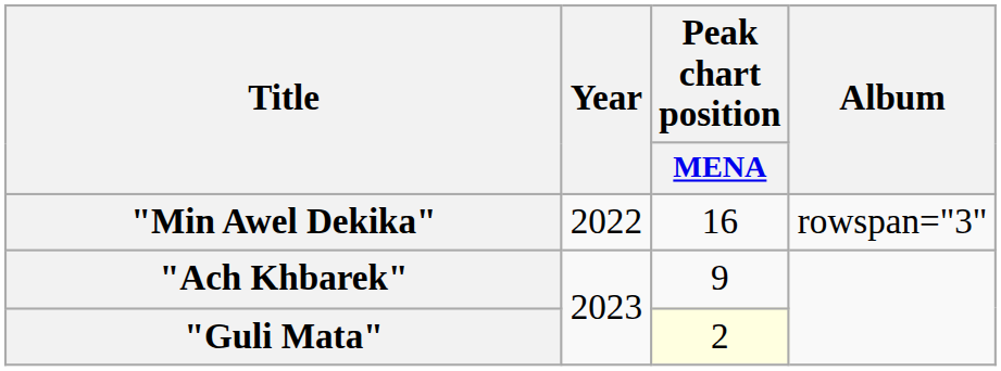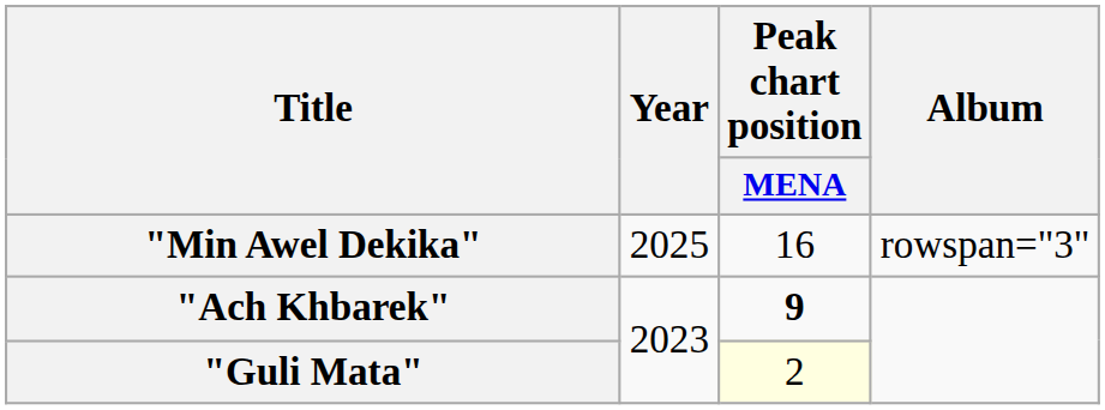"Min Awel Dekika" | Year: 2022 -> 2025
"Ach Khbarek" | Peak chart position / MENA: normal -> bold
